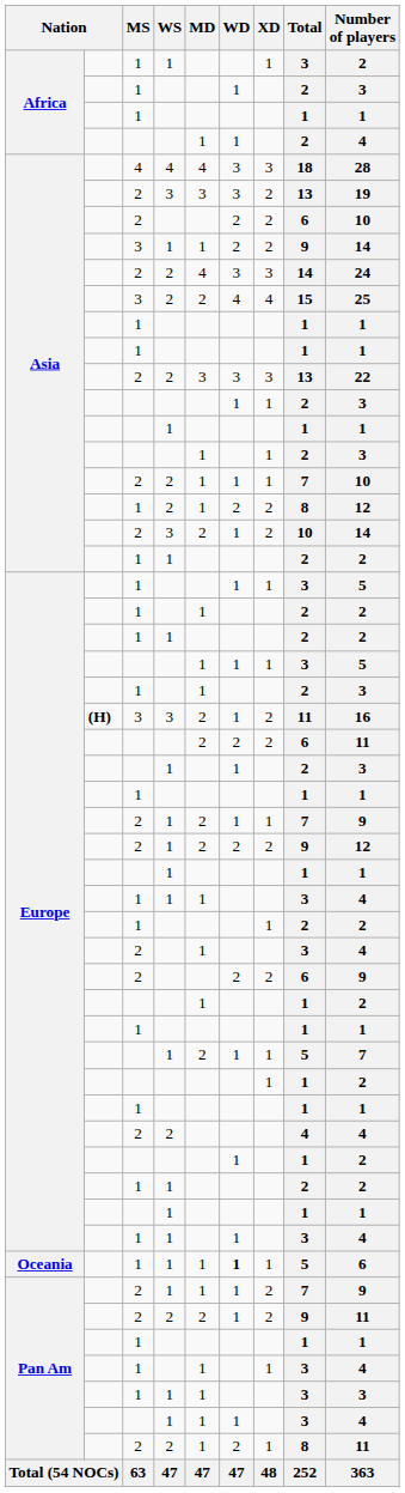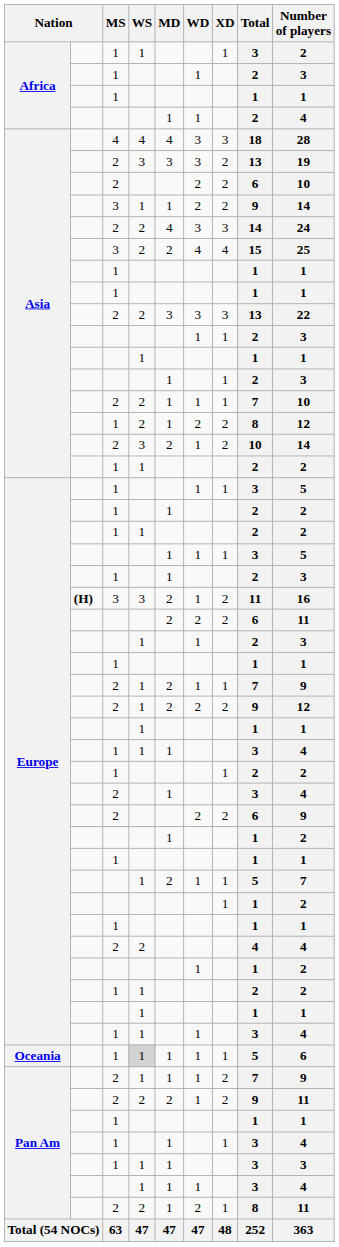Oceania | WS: no background -> lightgrey background
Oceania | WD: bold -> normal
